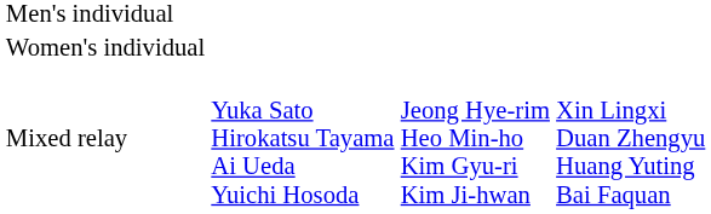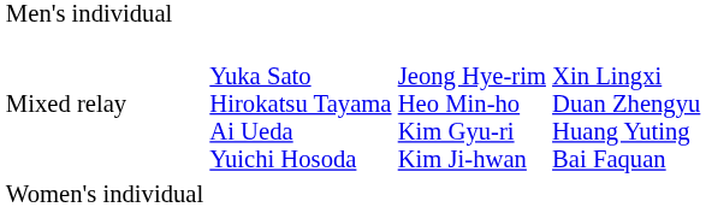rows swapped: Women's individual <-> Mixed relay
